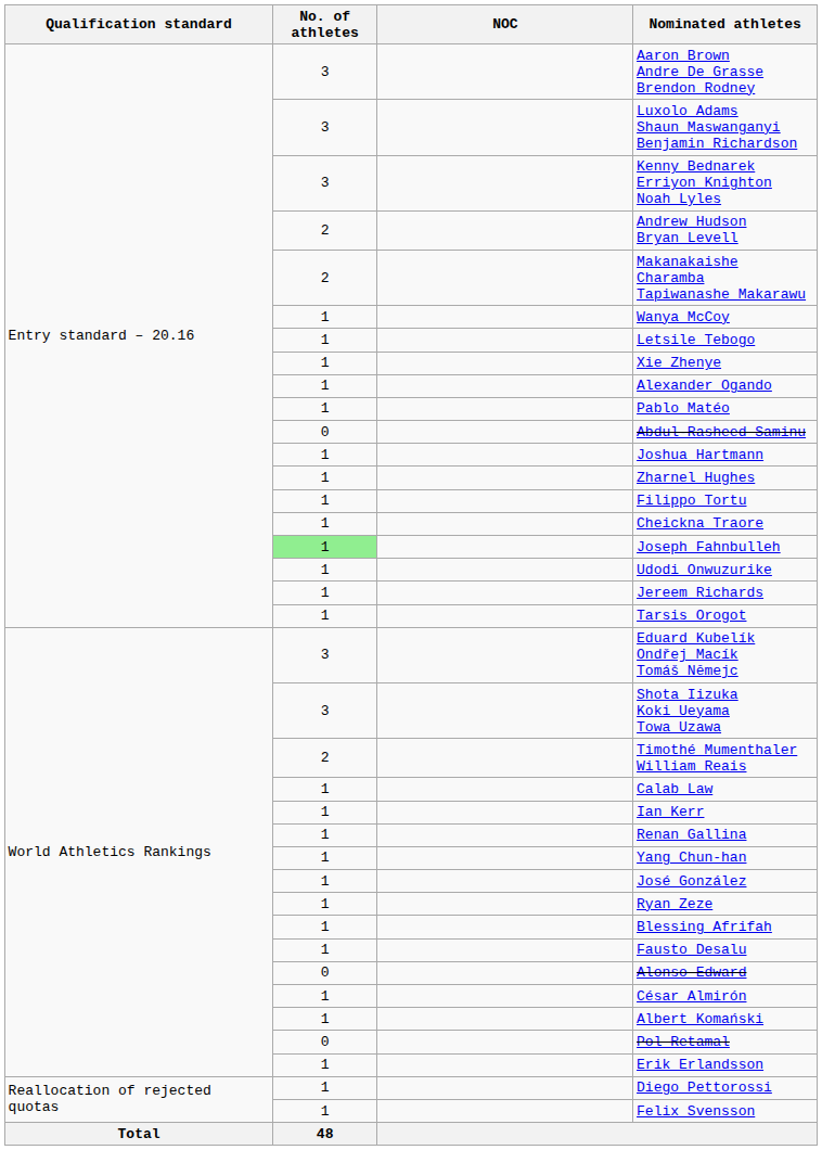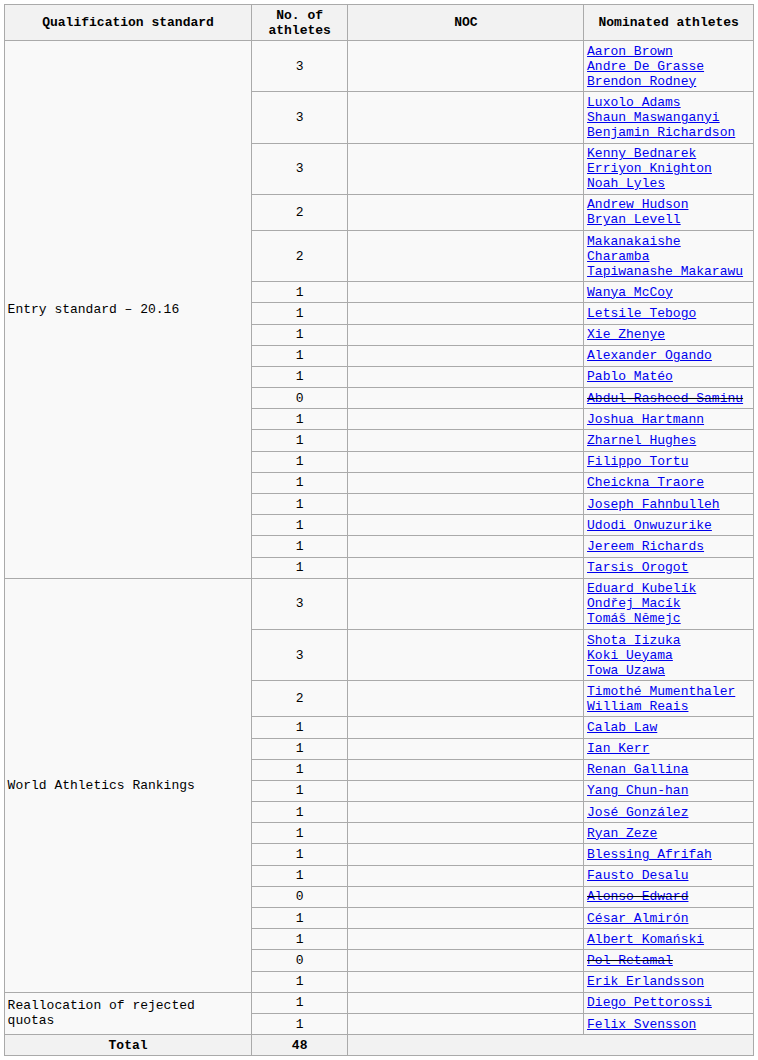Joseph Fahnbulleh | No. of athletes: lightgreen background -> no background
